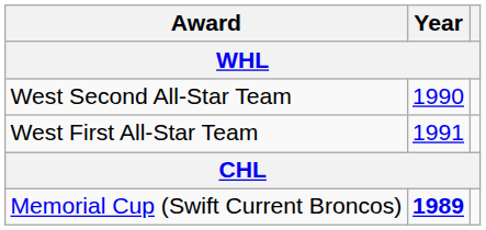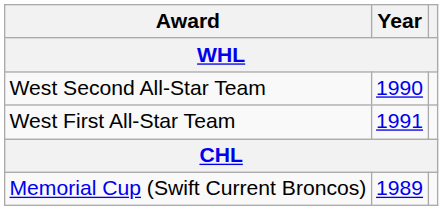Memorial Cup (Swift Current Broncos) | Year: bold -> normal
